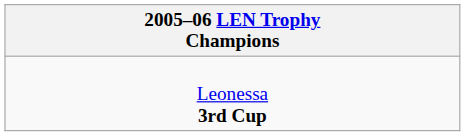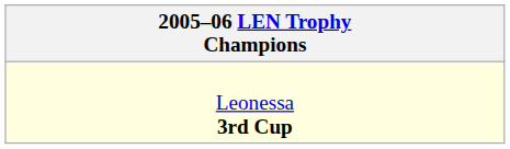row 2 | column 1: no background -> lightyellow background
